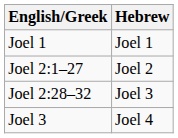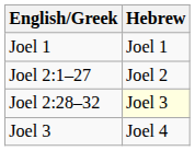Joel 2:28–32 | Hebrew: no background -> lightyellow background
